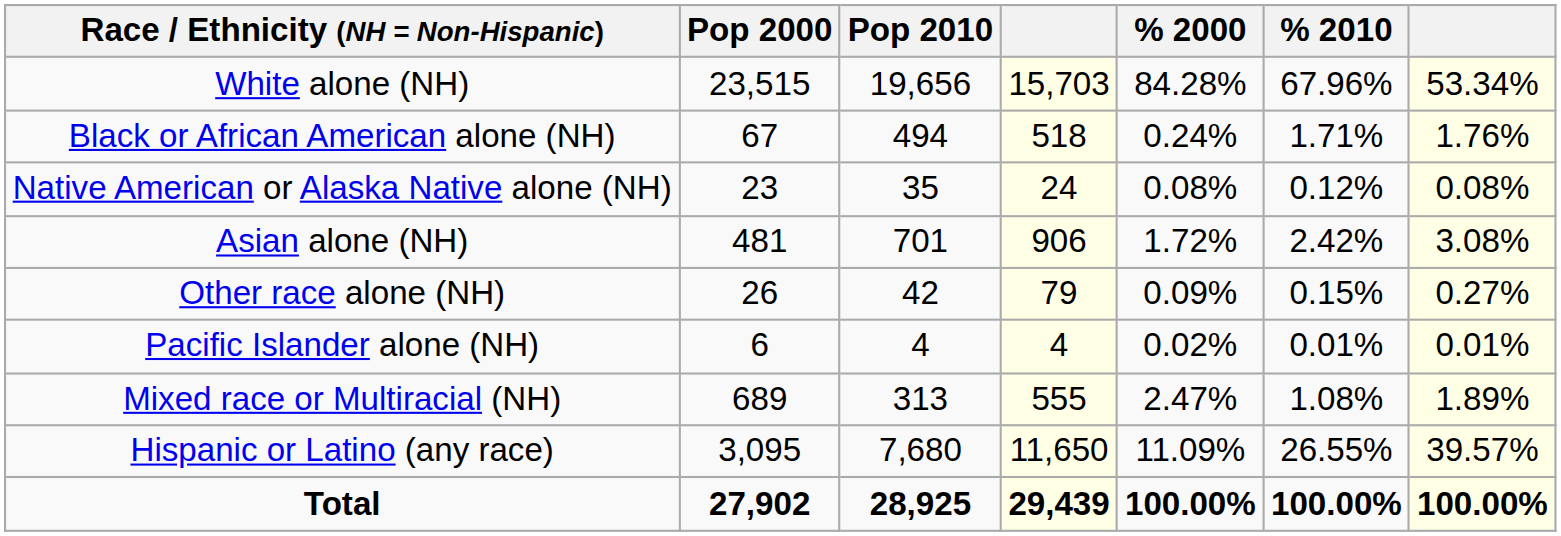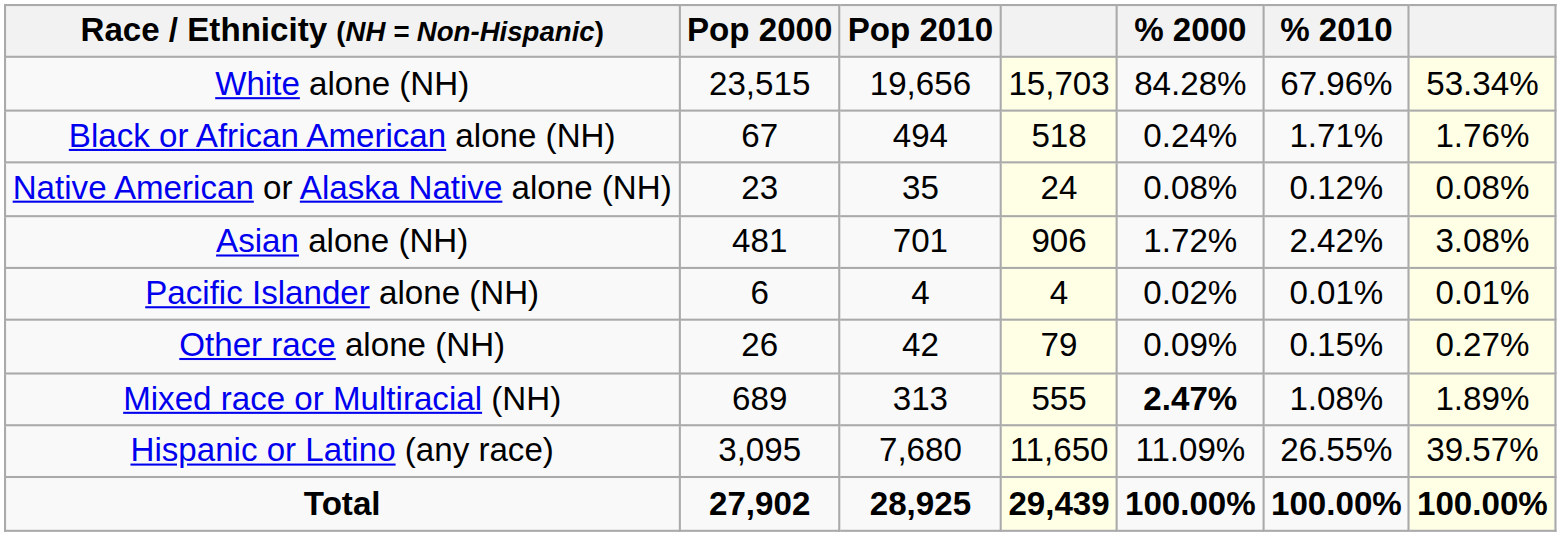rows swapped: Pacific Islander alone (NH) <-> Other race alone (NH)
Mixed race or Multiracial (NH) | % 2000: normal -> bold
